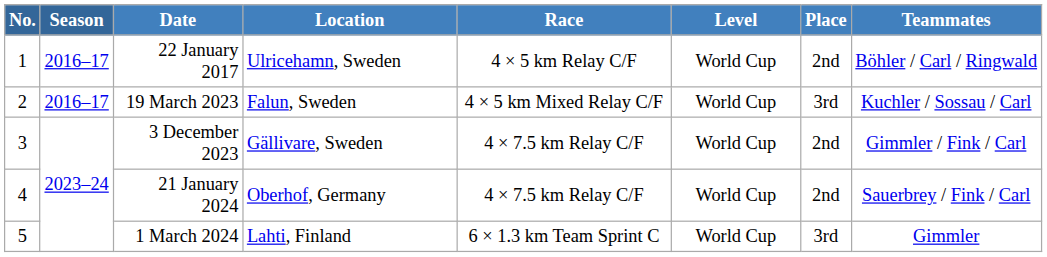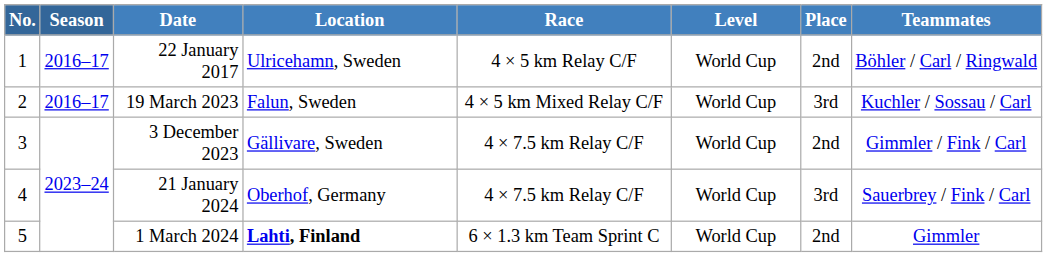21 January 2024 | Place: 2nd -> 3rd
1 March 2024 | Location: normal -> bold
1 March 2024 | Place: 3rd -> 2nd
